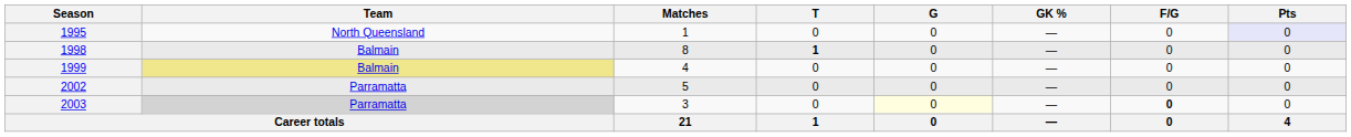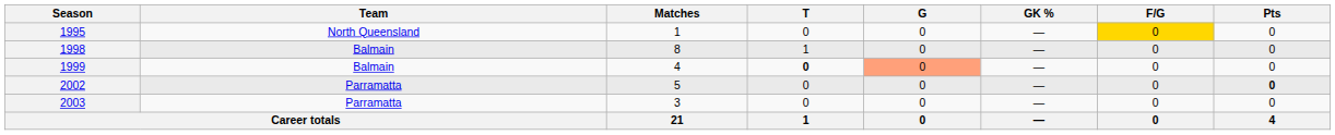1995 | F/G: no background -> gold background
1995 | Pts: lavender background -> no background
1998 | T: bold -> normal
1999 | Team: khaki background -> no background
1999 | T: normal -> bold
1999 | G: no background -> lightsalmon background
2002 | Pts: normal -> bold
2003 | Team: lightgrey background -> no background
2003 | G: lightyellow background -> no background
2003 | F/G: bold -> normal
